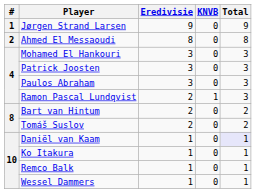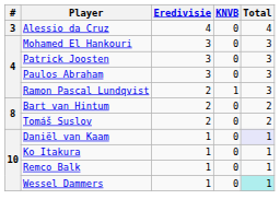- row: 1 | Jørgen Strand Larsen | 9 | 0 | 9
- row: 2 | Ahmed El Messaoudi | 8 | 0 | 8
+ row: 3 | Alessio da Cruz | 4 | 0 | 4
Wessel Dammers | Total: no background -> paleturquoise background
